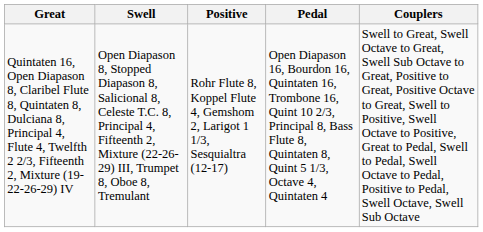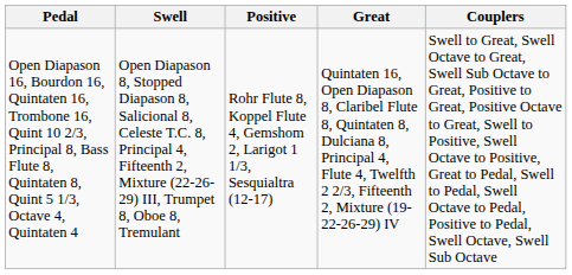columns swapped: Great <-> Pedal
